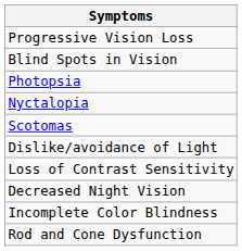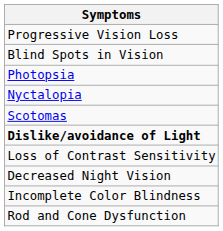row 7 | column 1: normal -> bold
